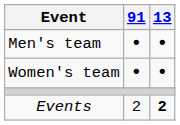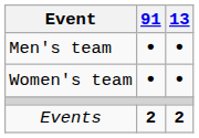Events | 91: normal -> bold
